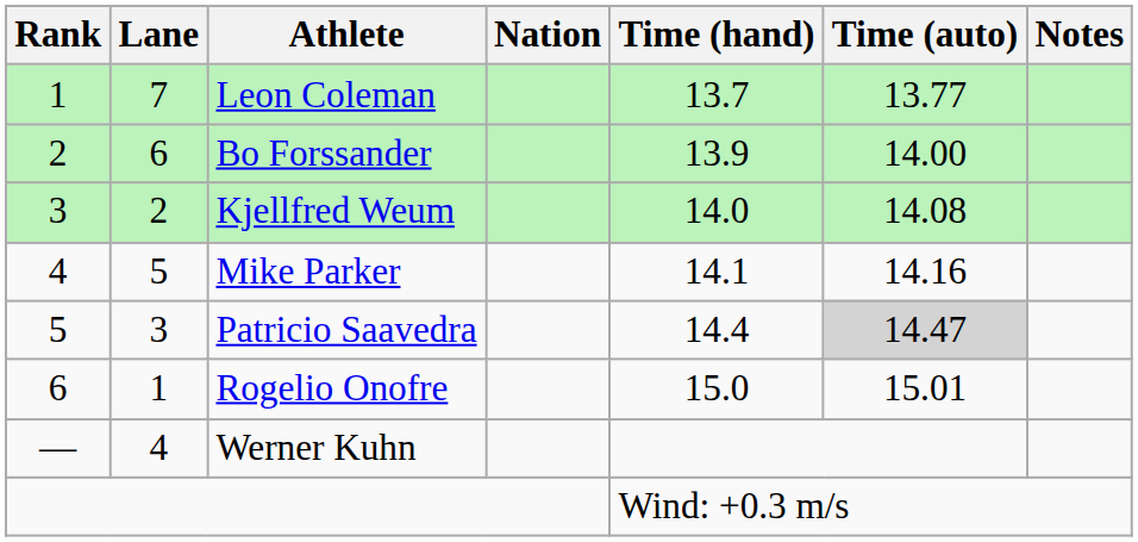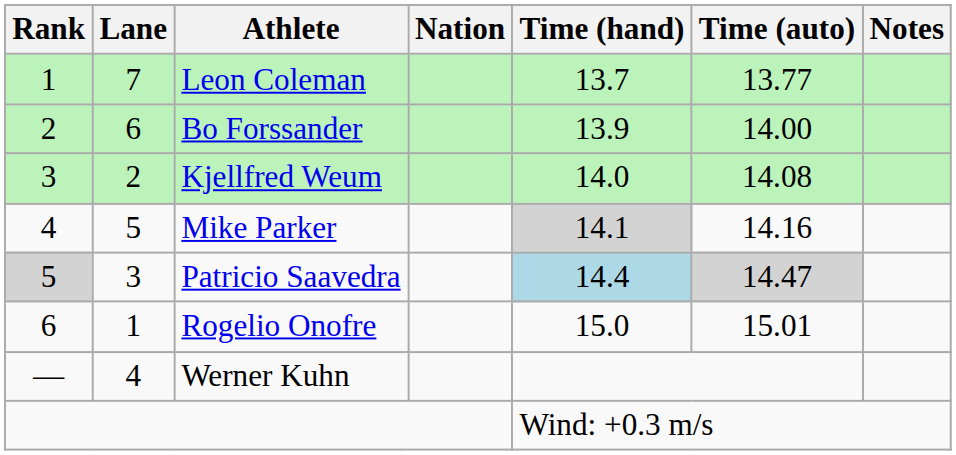Mike Parker | Time (hand): no background -> lightgrey background
Patricio Saavedra | Rank: no background -> lightgrey background
Patricio Saavedra | Time (hand): no background -> lightblue background
